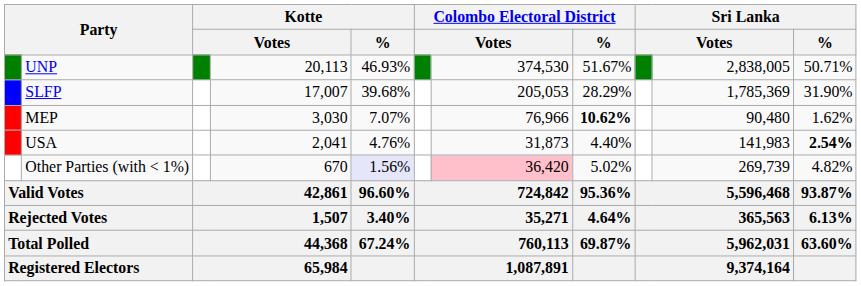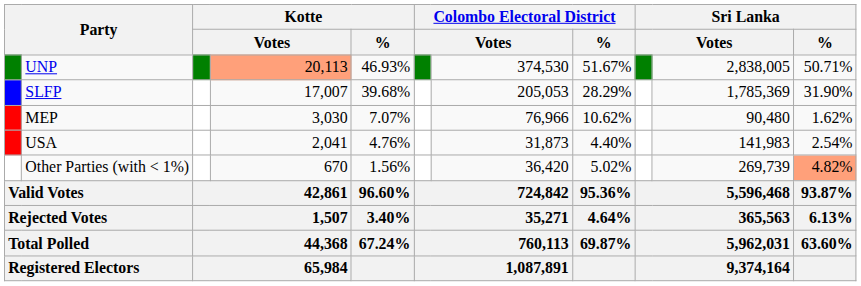UNP | column 4: no background -> lightsalmon background
MEP | Colombo Electoral District / %: bold -> normal
USA | Sri Lanka / %: bold -> normal
Other Parties (with < 1%) | Kotte / %: lavender background -> no background
Other Parties (with < 1%) | column 7: pink background -> no background
Other Parties (with < 1%) | Sri Lanka / %: no background -> lightsalmon background
